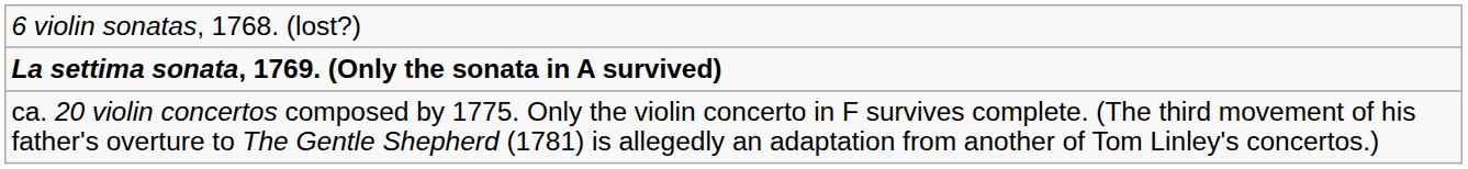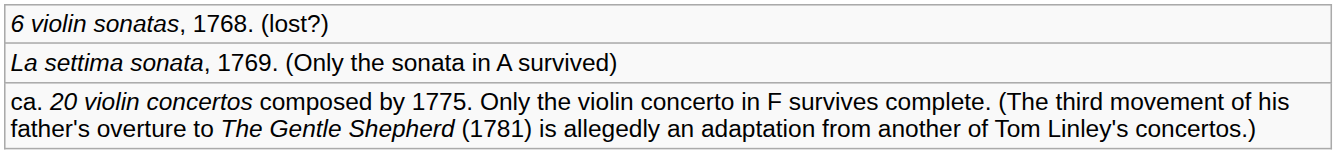row 2 | column 1: bold -> normal
